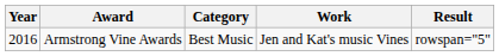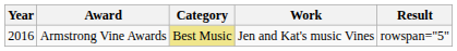Armstrong Vine Awards | Category: no background -> khaki background
